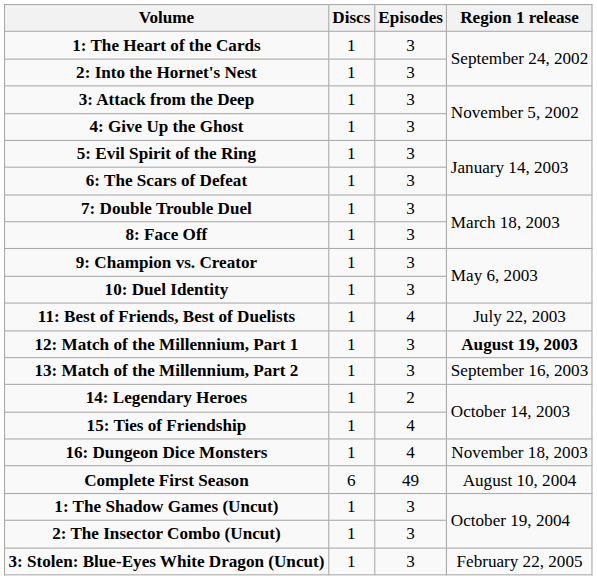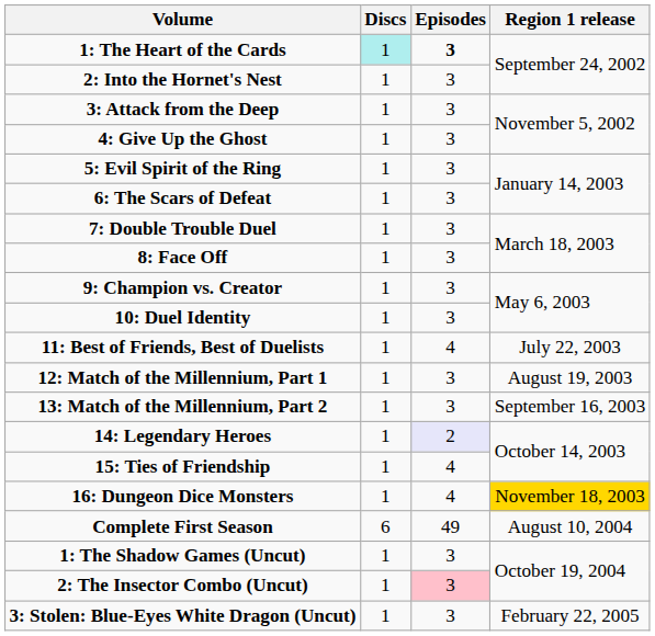1: The Heart of the Cards | Discs: no background -> paleturquoise background
1: The Heart of the Cards | Episodes: normal -> bold
12: Match of the Millennium, Part 1 | Region 1 release: bold -> normal
14: Legendary Heroes | Episodes: no background -> lavender background
16: Dungeon Dice Monsters | Region 1 release: no background -> gold background
2: The Insector Combo (Uncut) | Episodes: no background -> pink background
